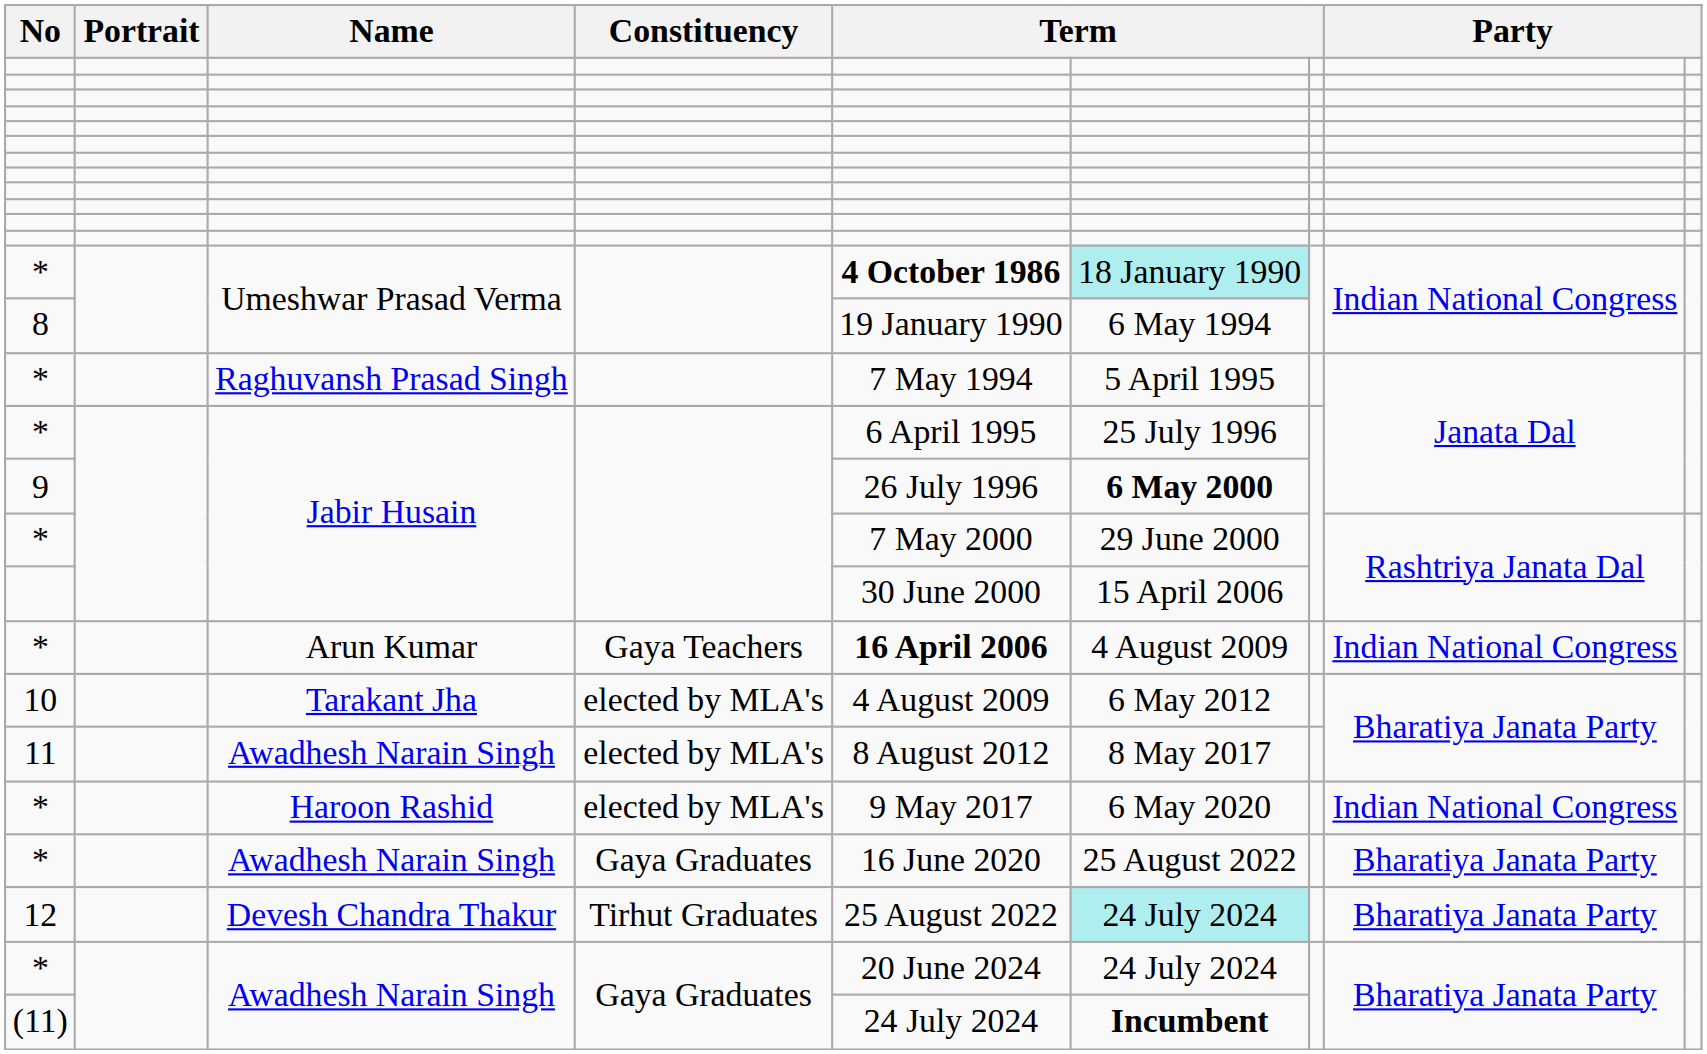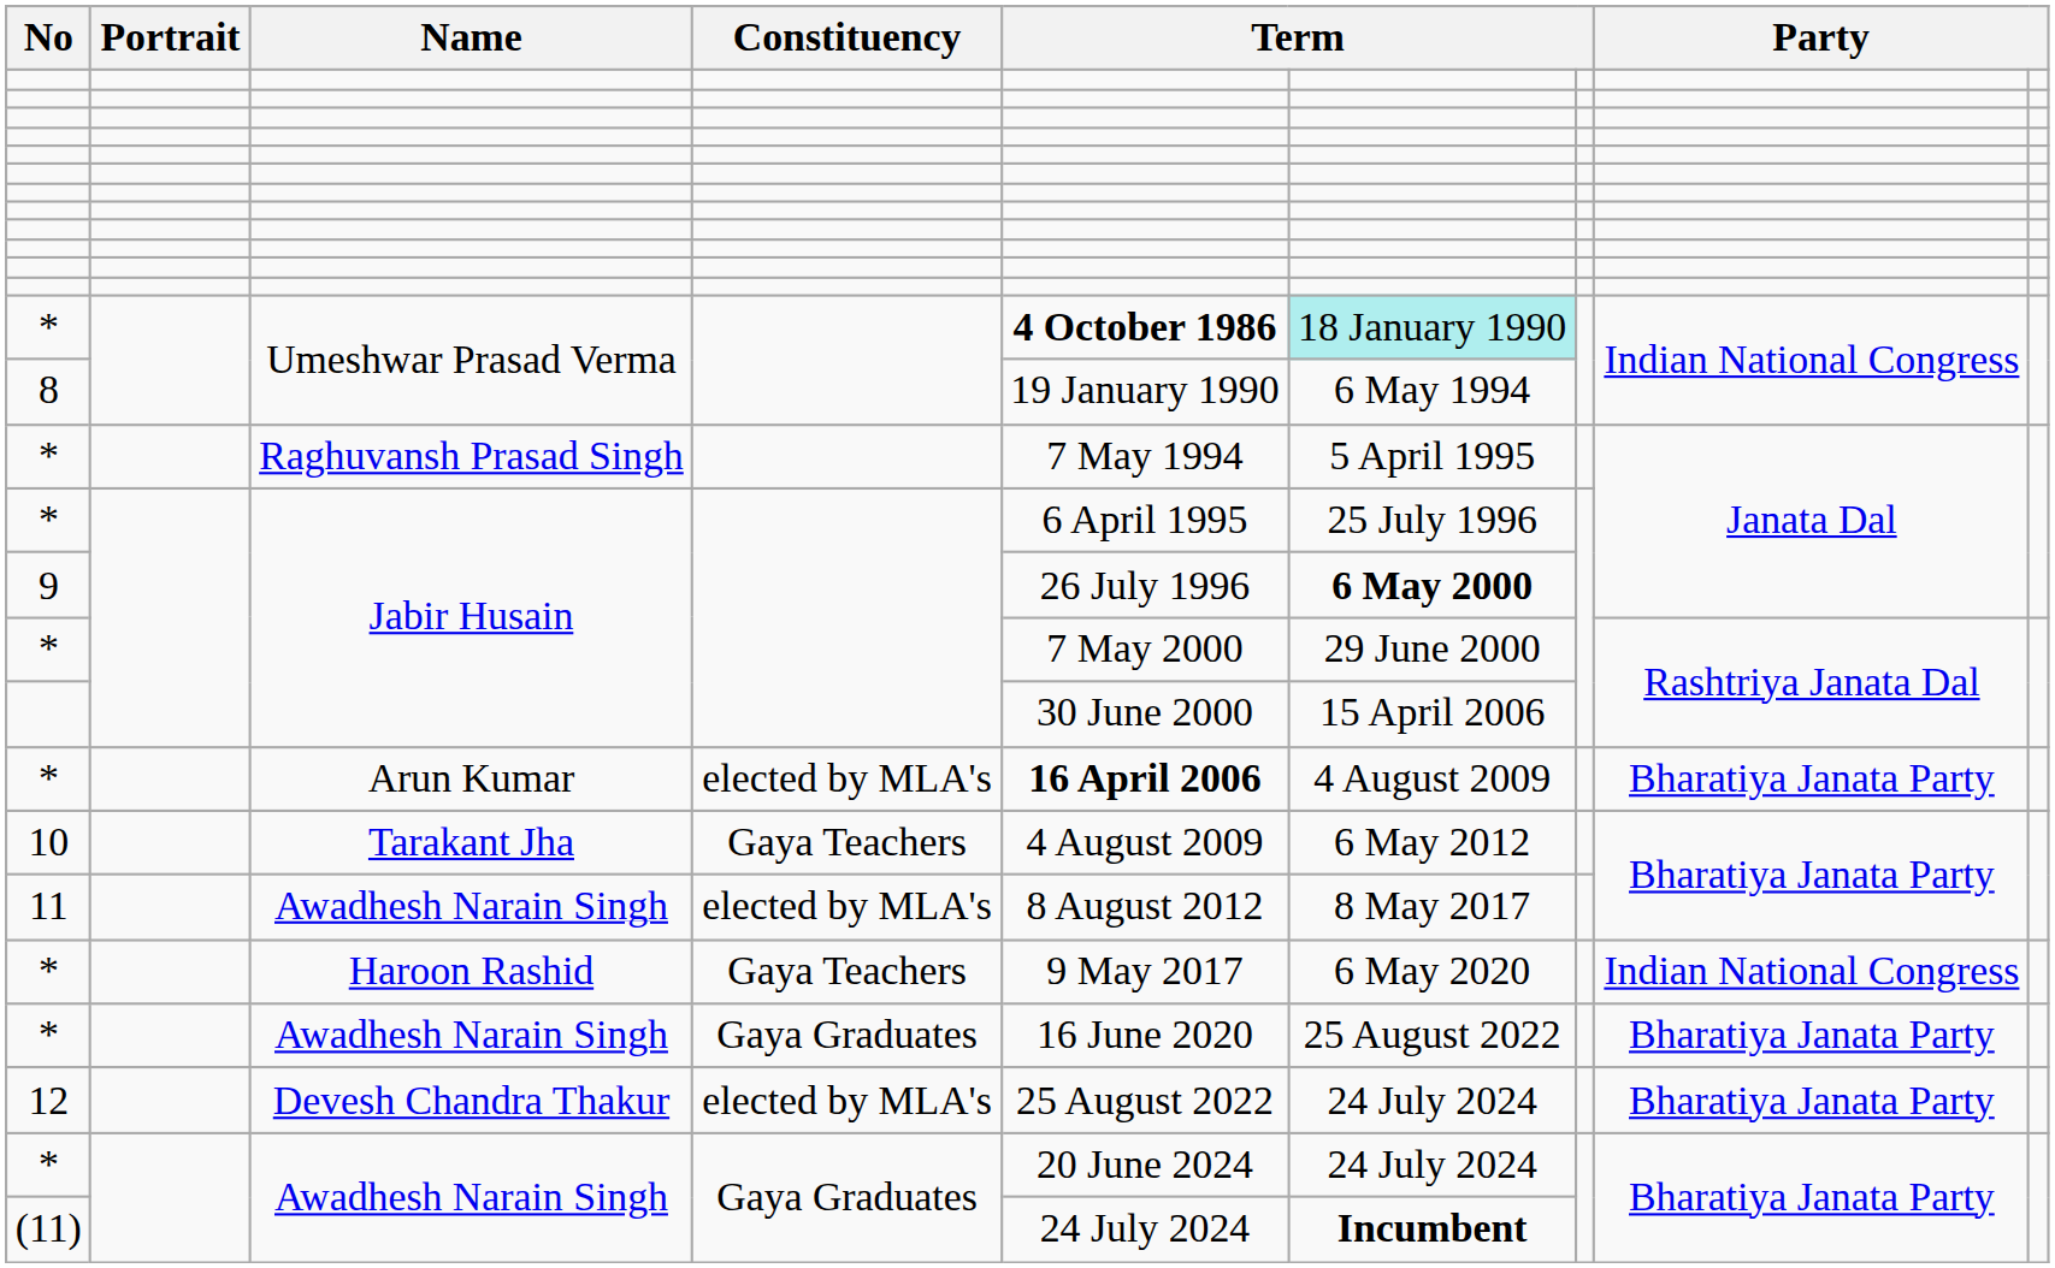Arun Kumar | Constituency: Gaya Teachers -> elected by MLA's
Arun Kumar | column 8: Indian National Congress -> Bharatiya Janata Party
Tarakant Jha | Constituency: elected by MLA's -> Gaya Teachers
Haroon Rashid | Constituency: elected by MLA's -> Gaya Teachers
Devesh Chandra Thakur | Constituency: Tirhut Graduates -> elected by MLA's
Devesh Chandra Thakur | column 6: paleturquoise background -> no background
